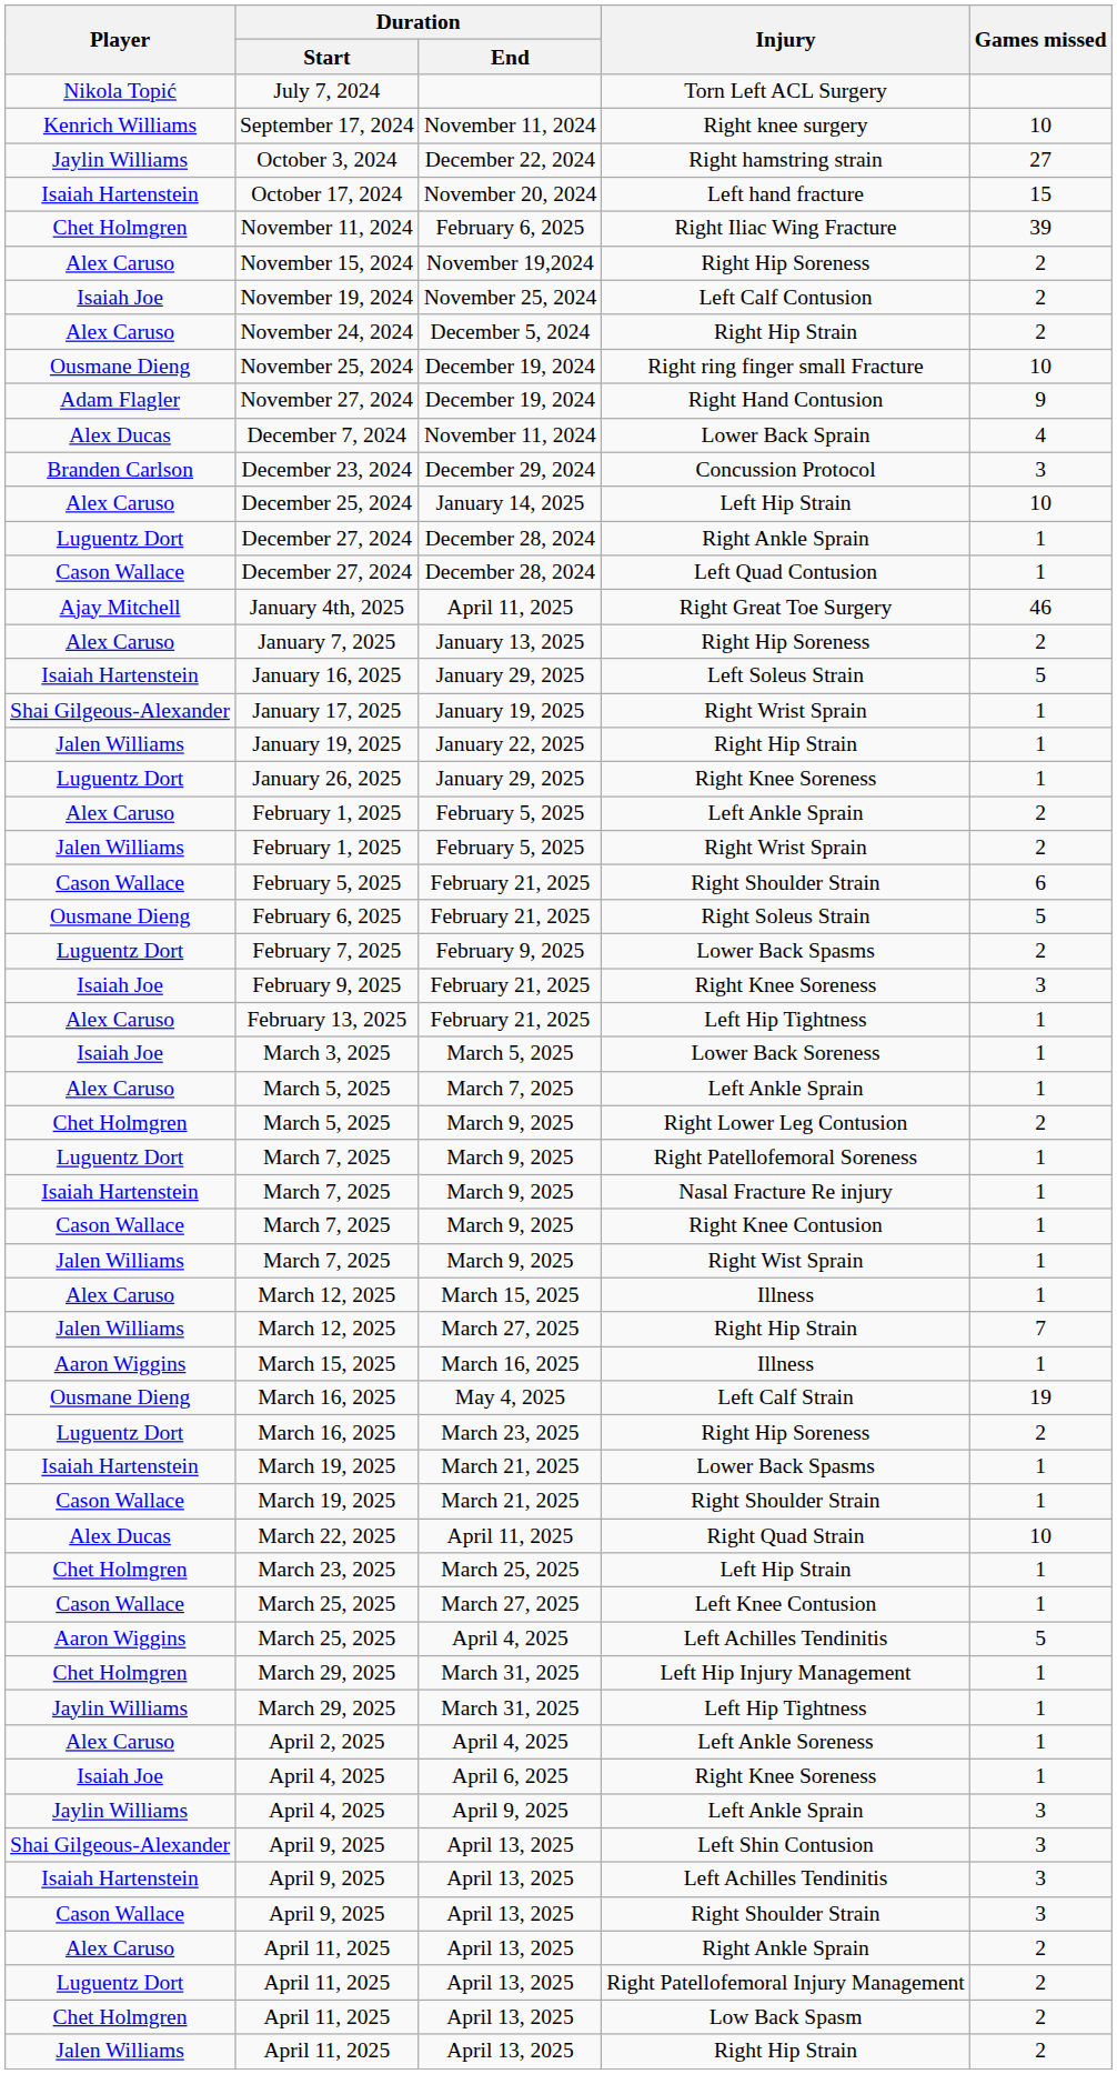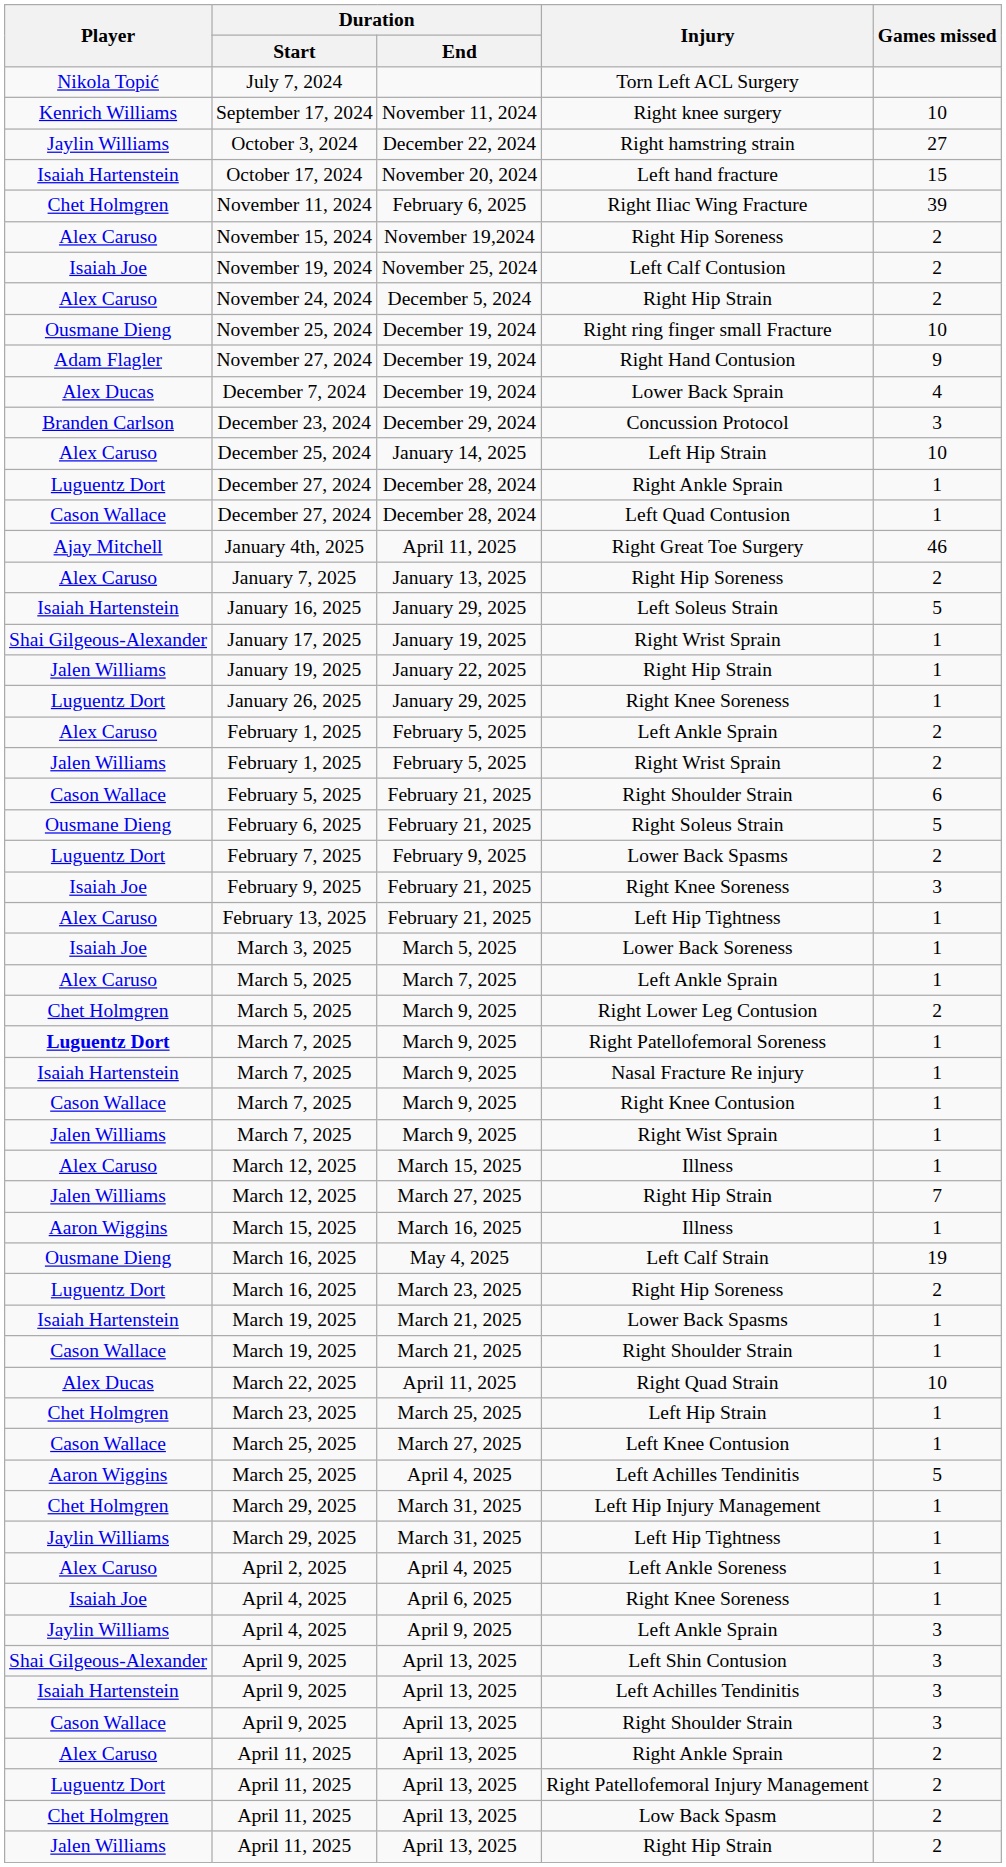December 7, 2024 | Duration / End: November 11, 2024 -> December 19, 2024
March 7, 2025 / Right Patellofemoral Soreness | Player: normal -> bold
